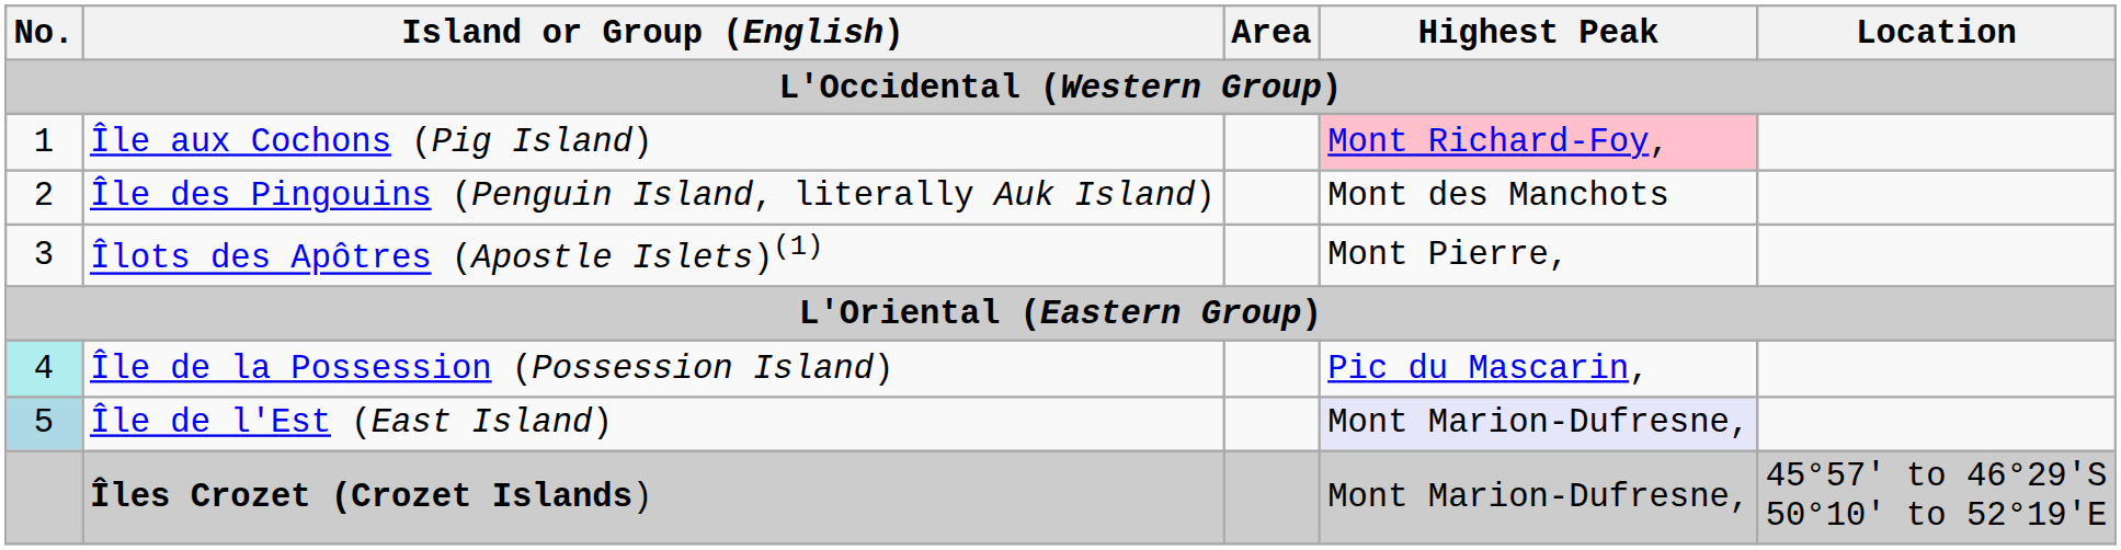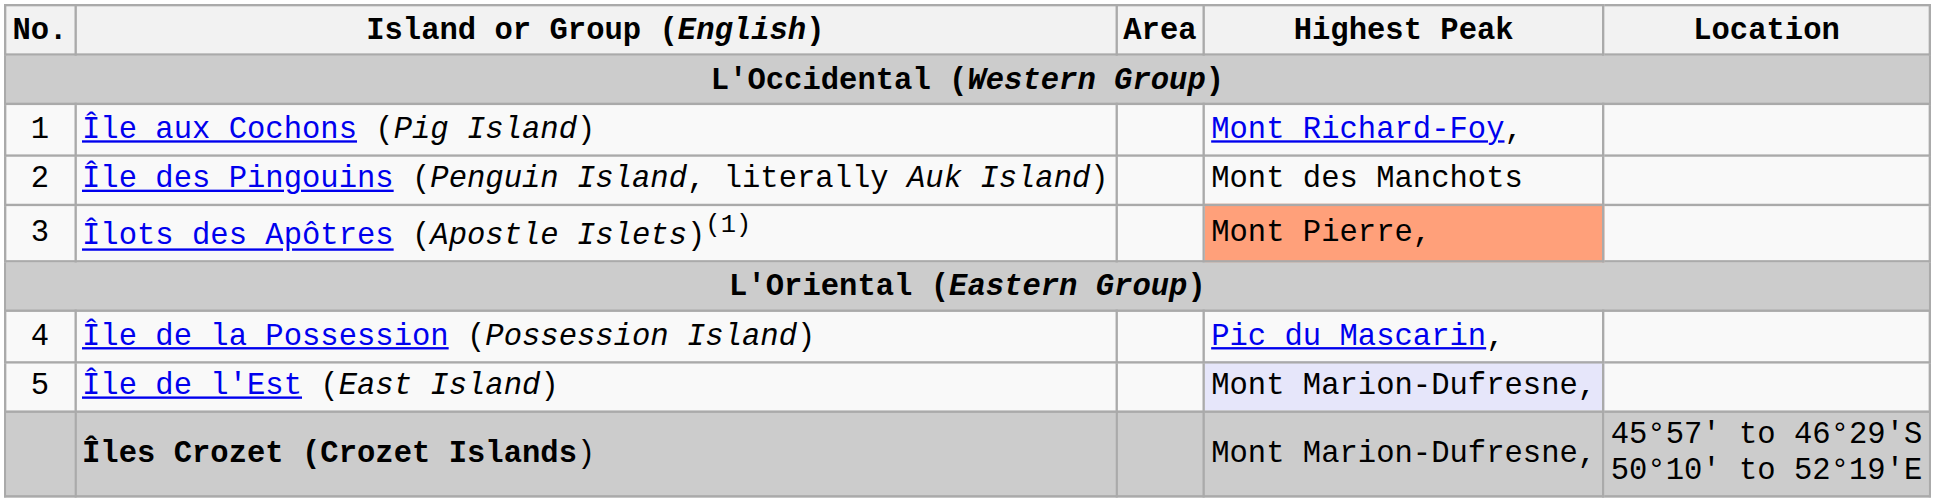Île aux Cochons (Pig Island) | Highest Peak: pink background -> no background
Îlots des Apôtres (Apostle Islets)(1) | Highest Peak: no background -> lightsalmon background
Île de la Possession (Possession Island) | No.: paleturquoise background -> no background
Île de l'Est (East Island) | No.: lightblue background -> no background
